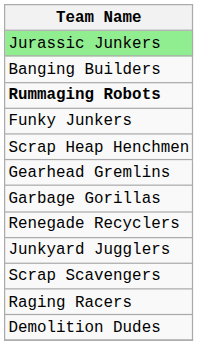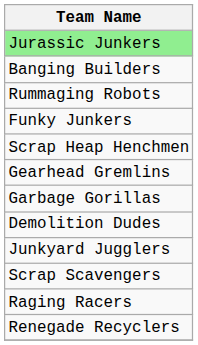row 4 | column 1: bold -> normal
row 9 | column 1: Renegade Recyclers -> Demolition Dudes
row 13 | column 1: Demolition Dudes -> Renegade Recyclers
